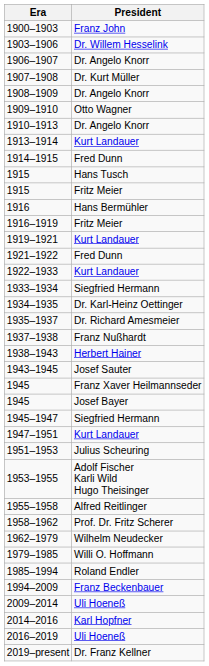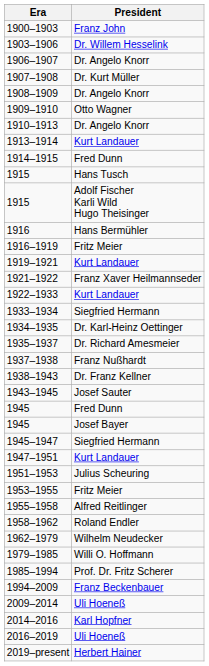row 12 | President: Fritz Meier -> Adolf Fischer Karli Wild Hugo Theisinger
row 16 | President: Fred Dunn -> Franz Xaver Heilmannseder
row 22 | President: Herbert Hainer -> Dr. Franz Kellner
row 24 | President: Franz Xaver Heilmannseder -> Fred Dunn
row 29 | President: Adolf Fischer Karli Wild Hugo Theisinger -> Fritz Meier
row 31 | President: Prof. Dr. Fritz Scherer -> Roland Endler
row 34 | President: Roland Endler -> Prof. Dr. Fritz Scherer
row 39 | President: Dr. Franz Kellner -> Herbert Hainer
